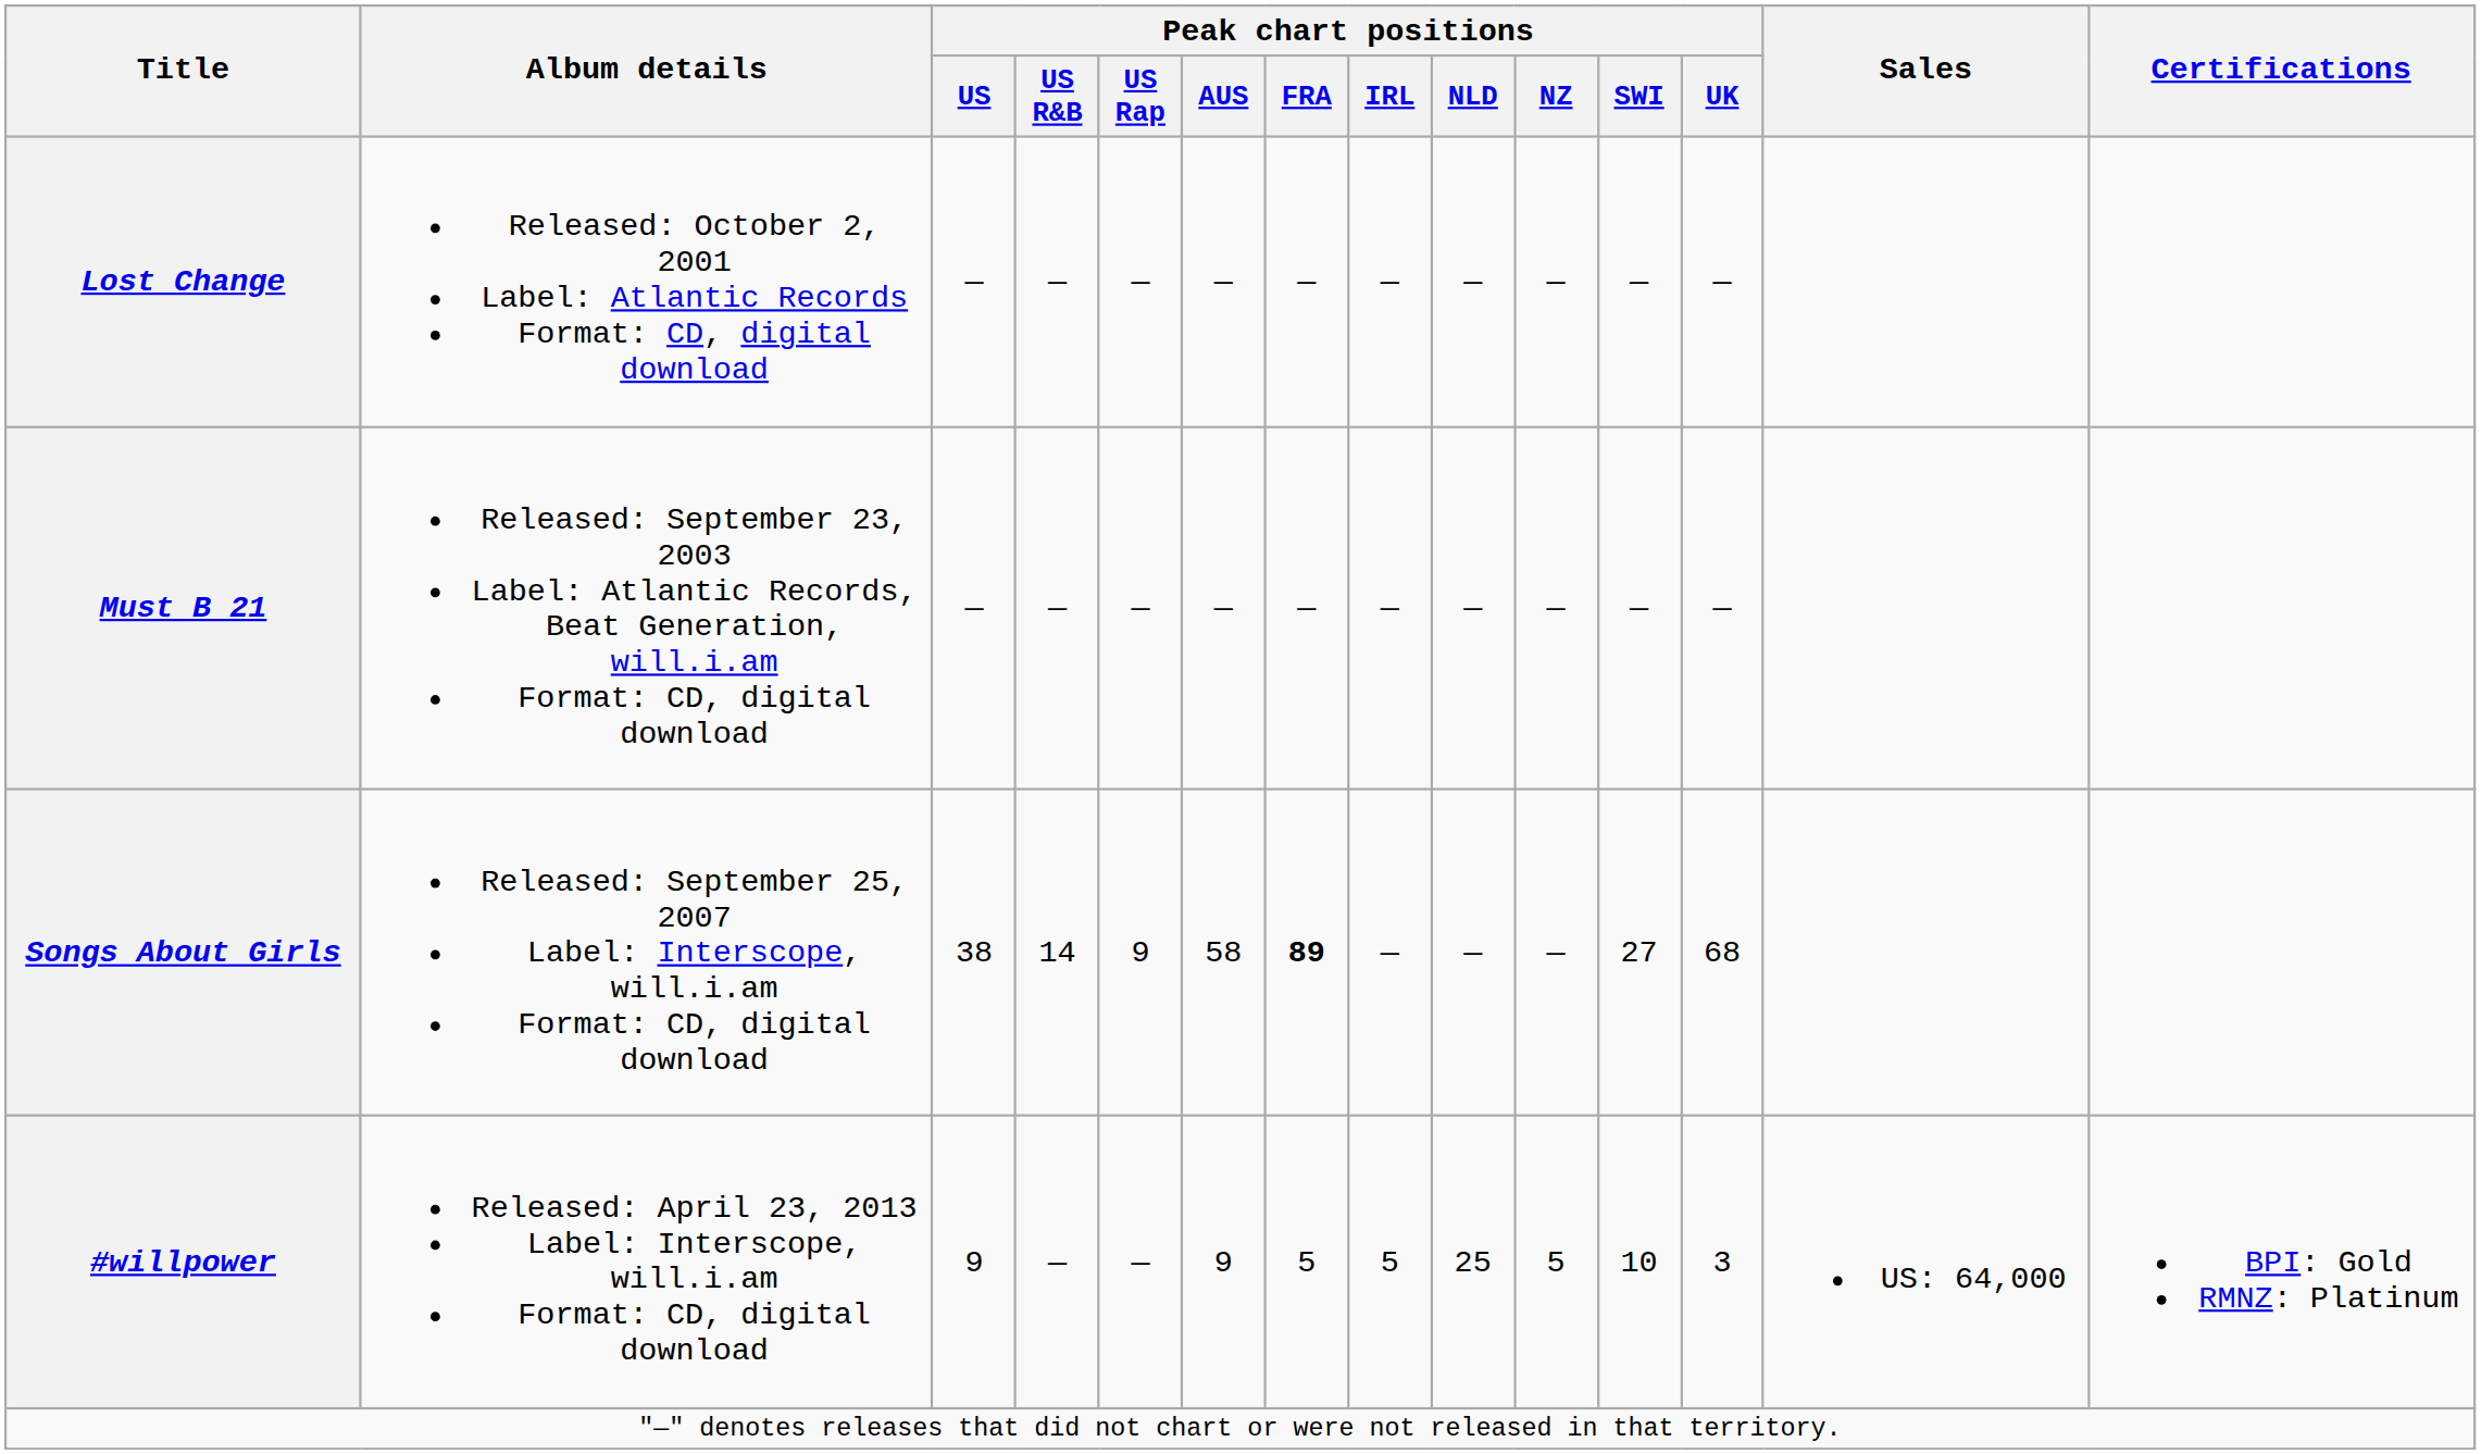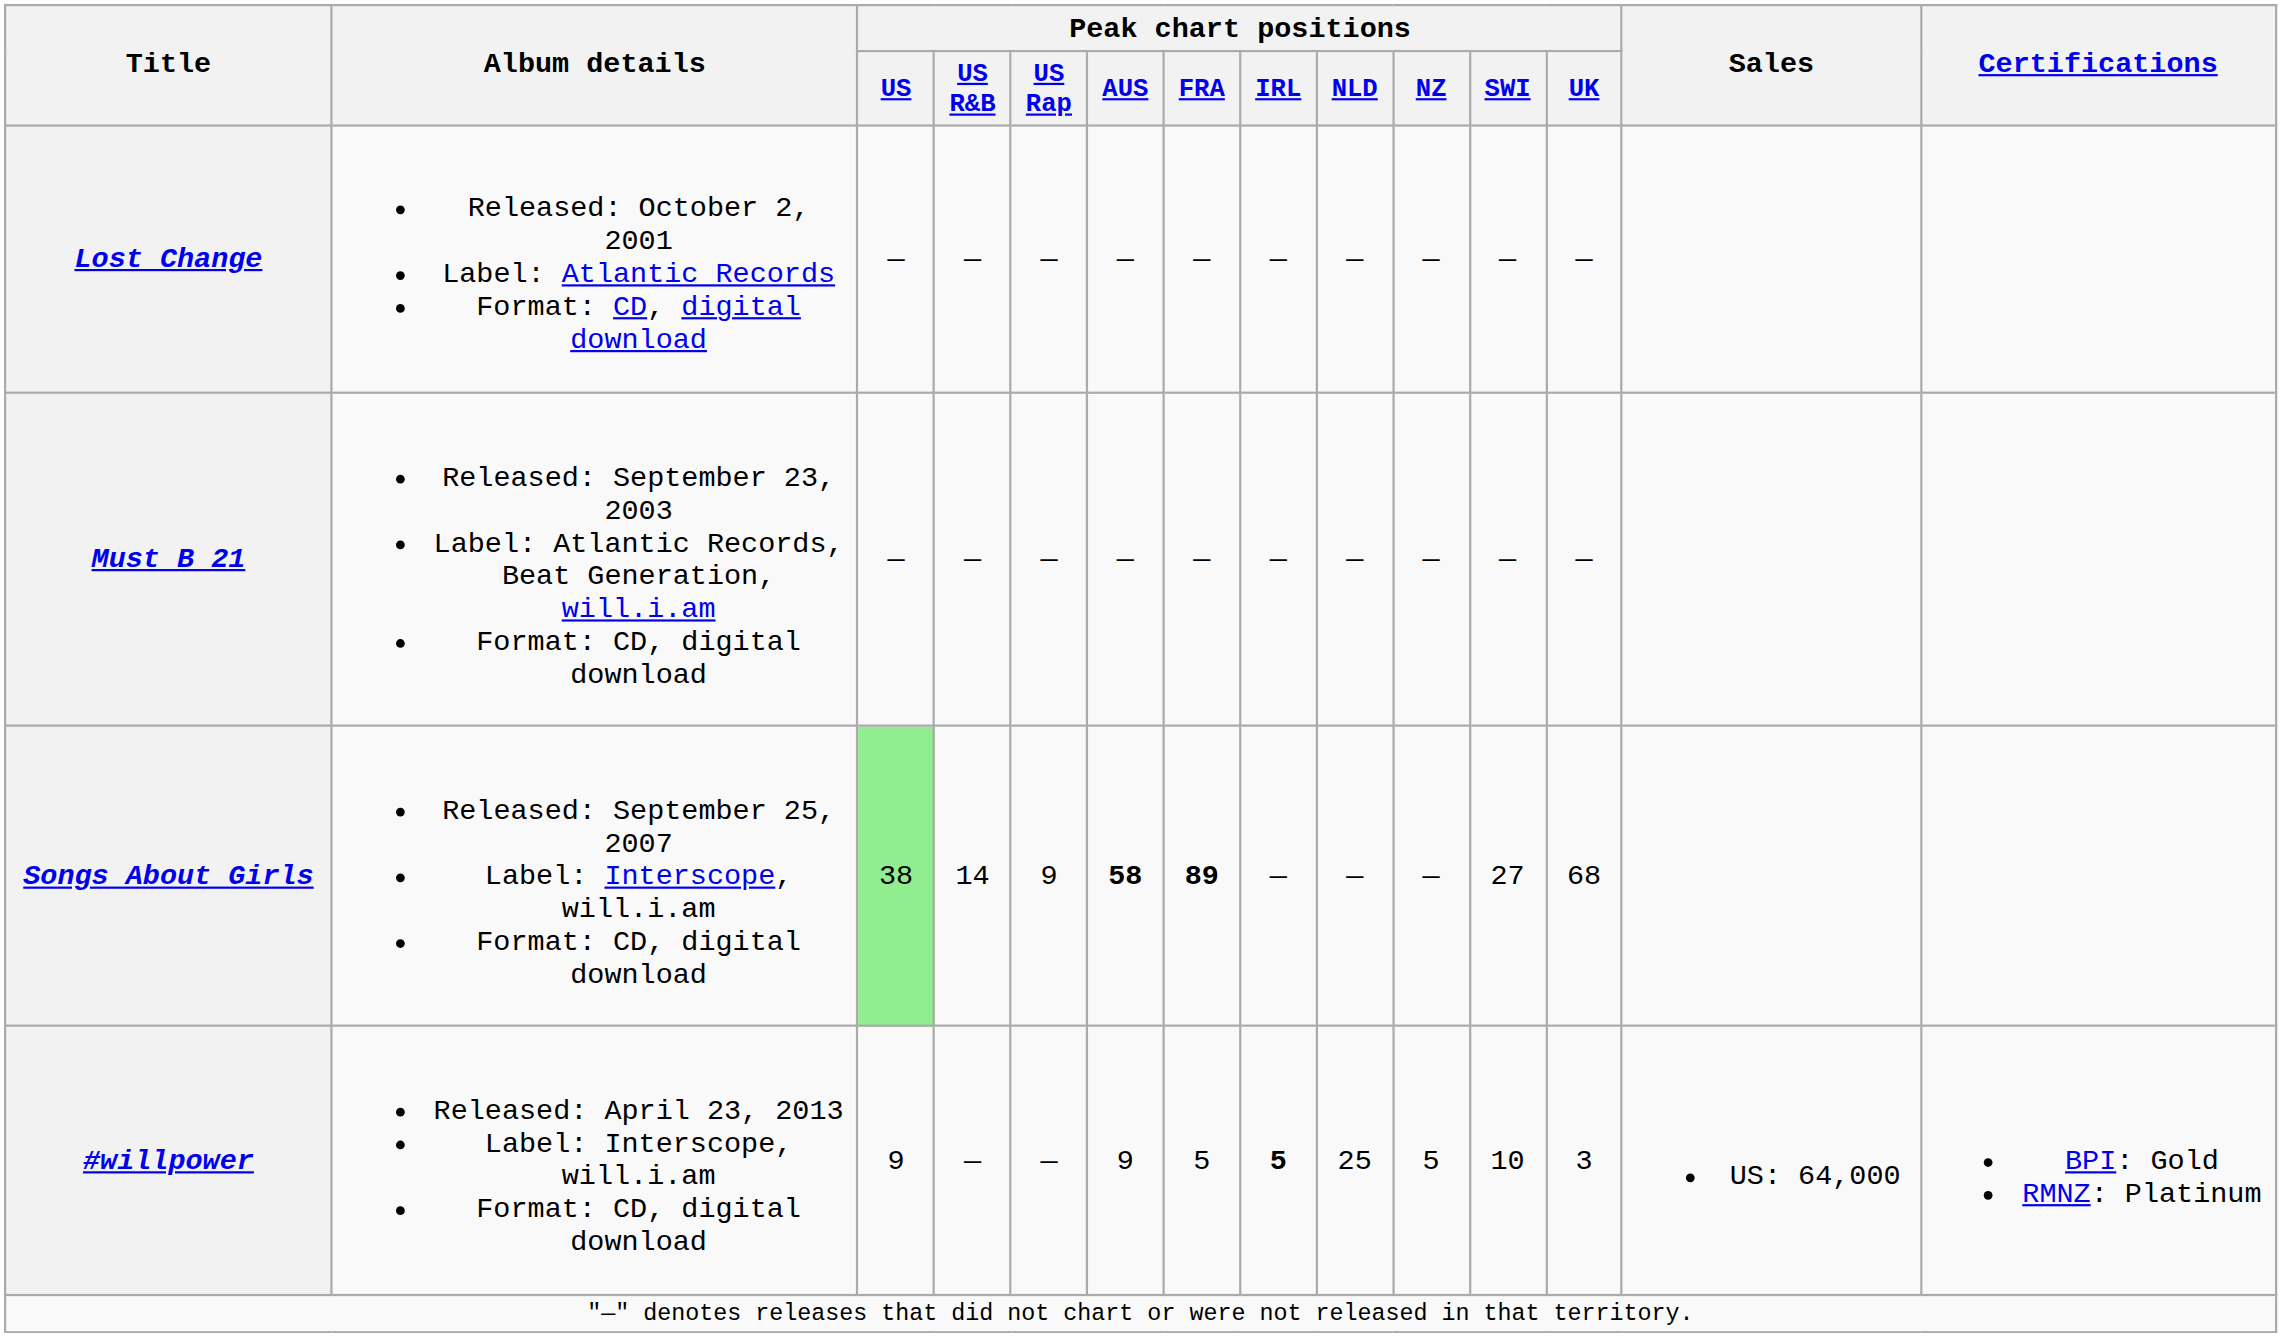Songs About Girls | Peak chart positions / US: no background -> lightgreen background
Songs About Girls | Peak chart positions / AUS: normal -> bold
#willpower | Peak chart positions / IRL: normal -> bold
